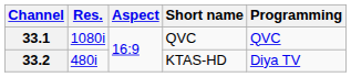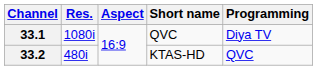33.1 | Programming: QVC -> Diya TV
33.2 | Programming: Diya TV -> QVC
